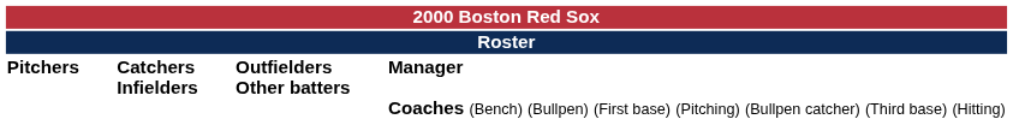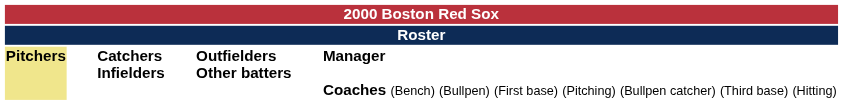Pitchers | column 1: no background -> khaki background
